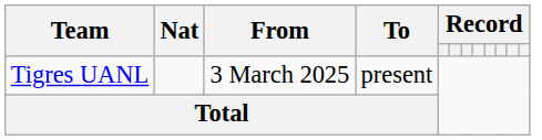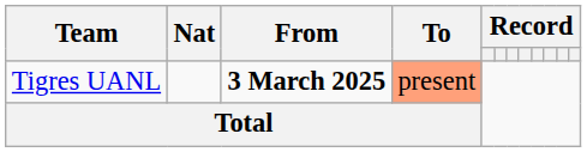Tigres UANL | From: normal -> bold
Tigres UANL | To: no background -> lightsalmon background
